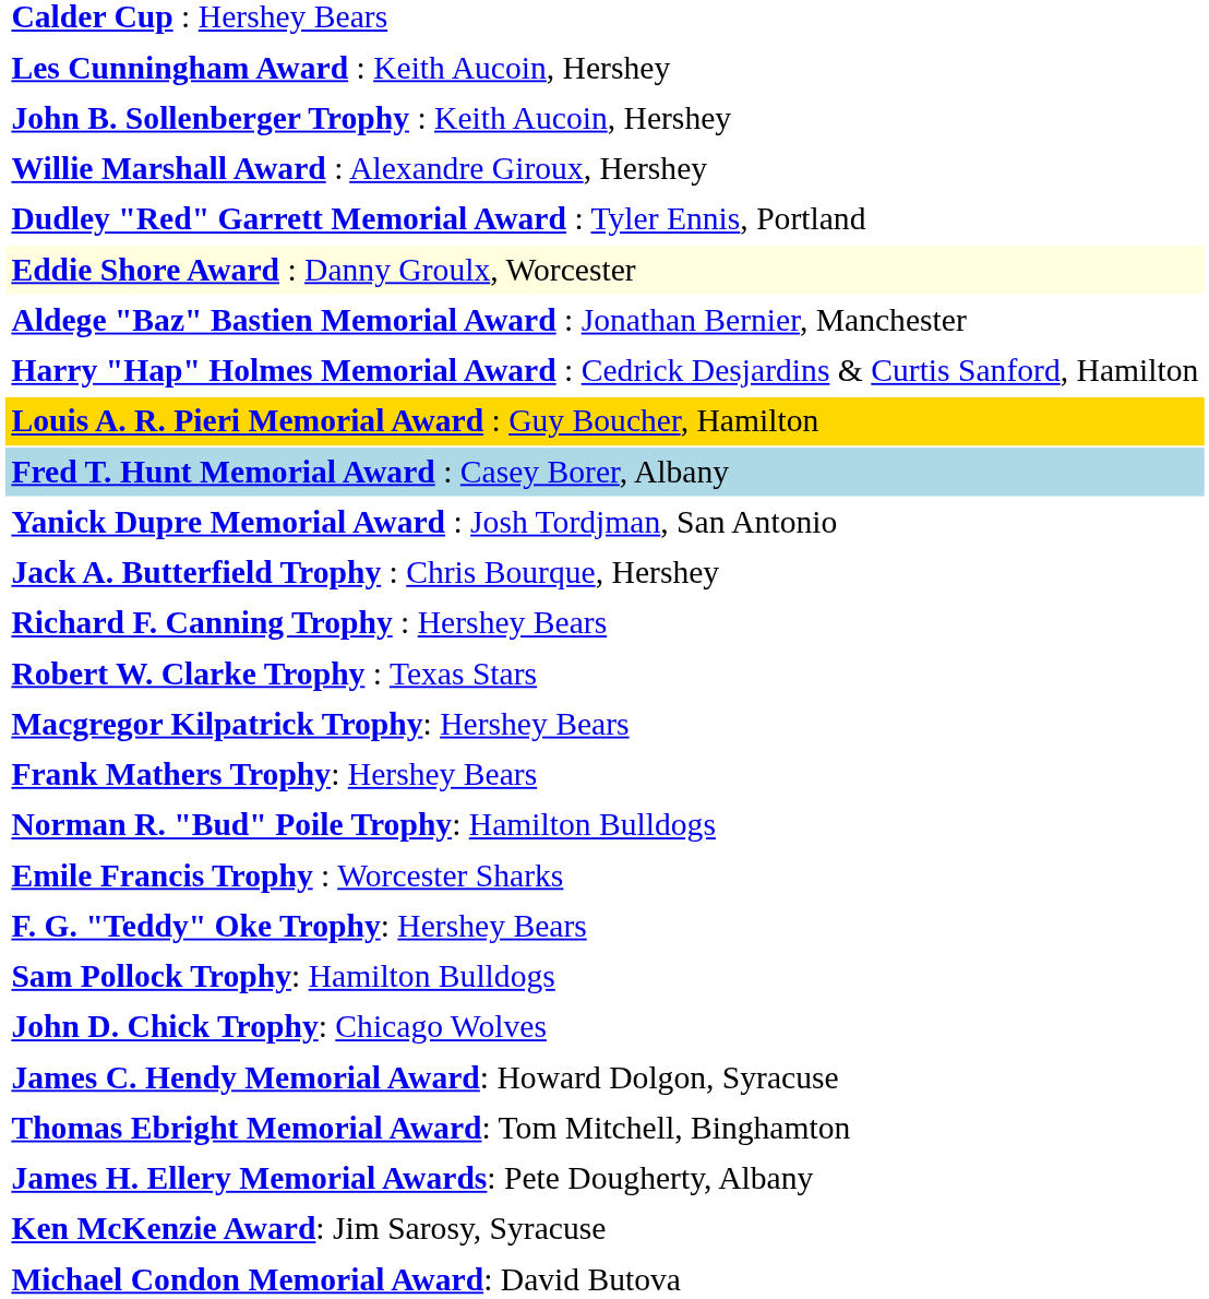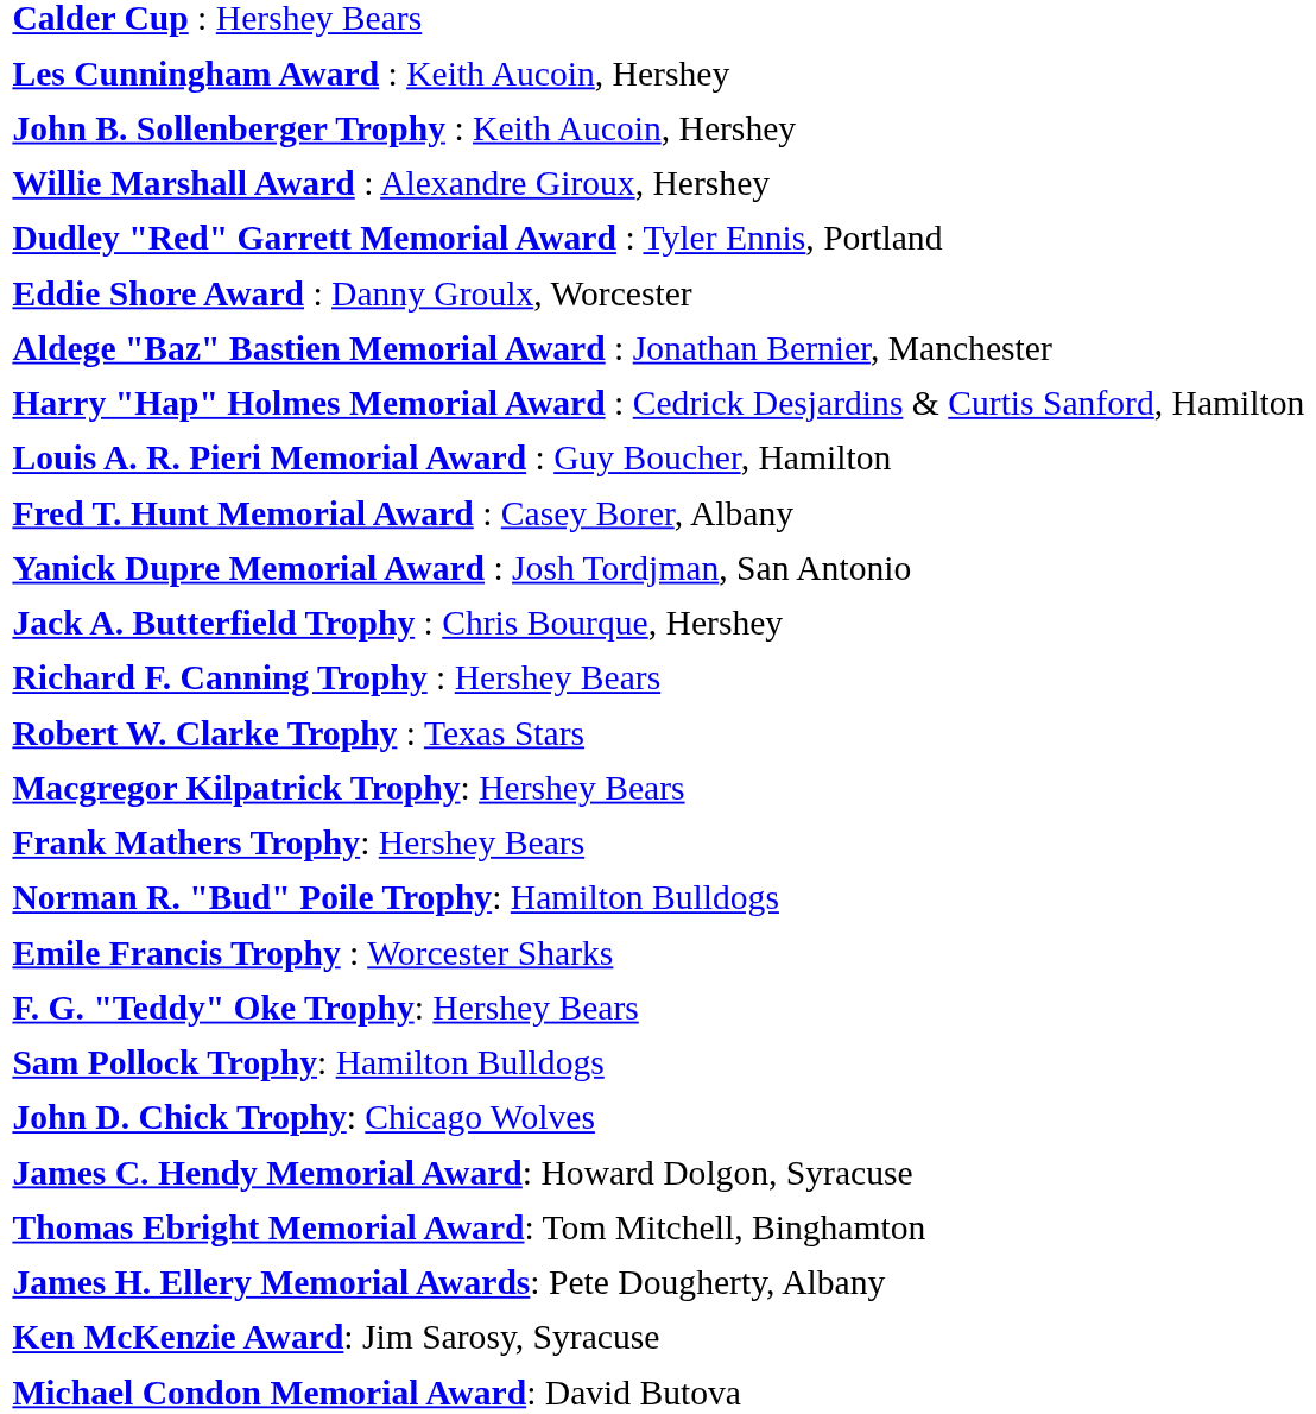Eddie Shore Award : Danny Groulx, Worcester | column 1: lightyellow background -> no background
Louis A. R. Pieri Memorial Award : Guy Boucher, Hamilton | column 1: gold background -> no background
Fred T. Hunt Memorial Award : Casey Borer, Albany | column 1: lightblue background -> no background
